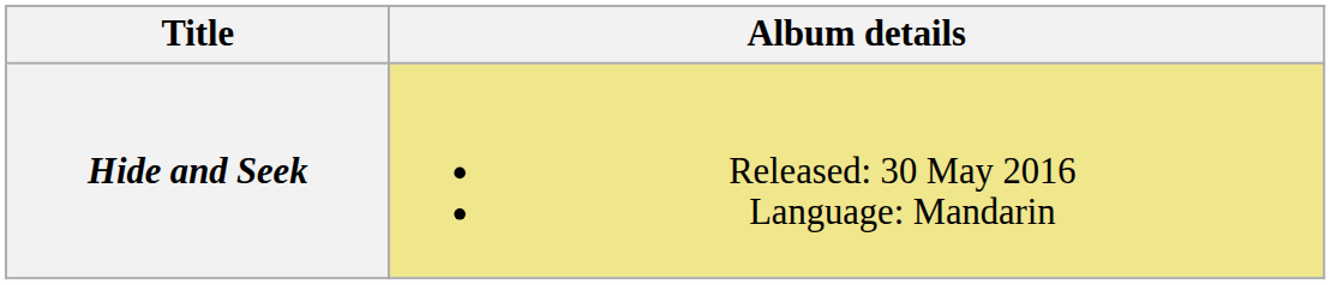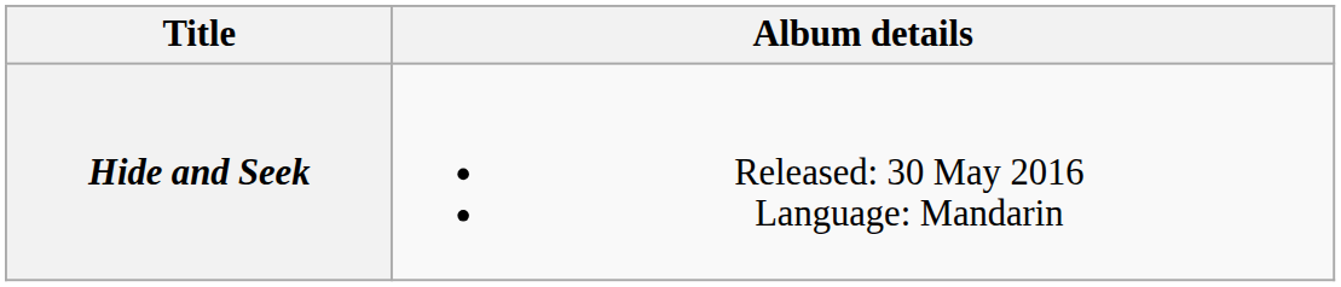Hide and Seek | Album details: khaki background -> no background
